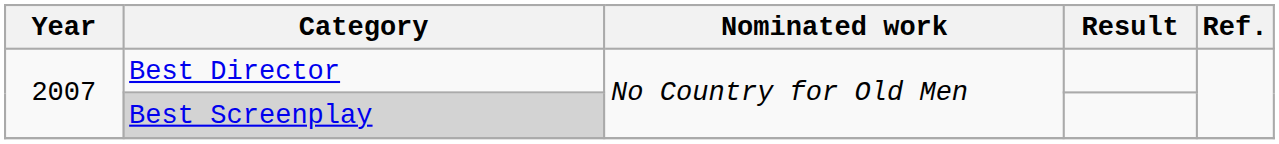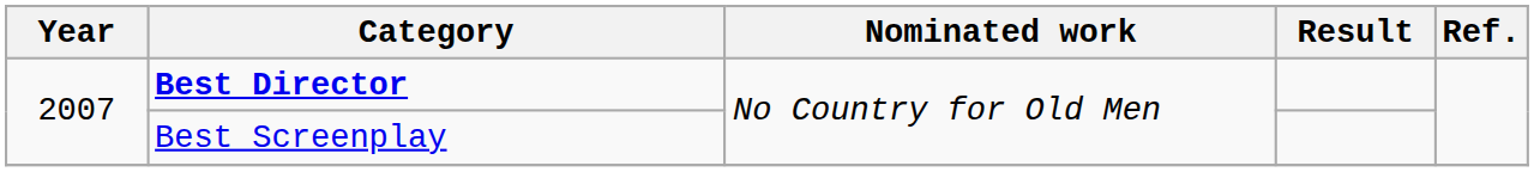Best Director | Category: normal -> bold
Best Screenplay | Category: lightgrey background -> no background
